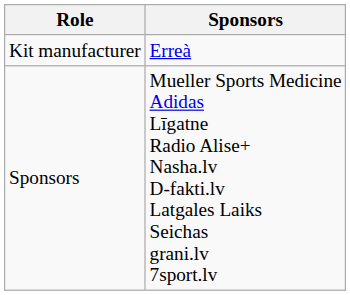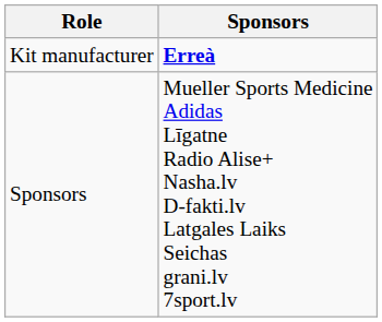Kit manufacturer | Sponsors: normal -> bold
